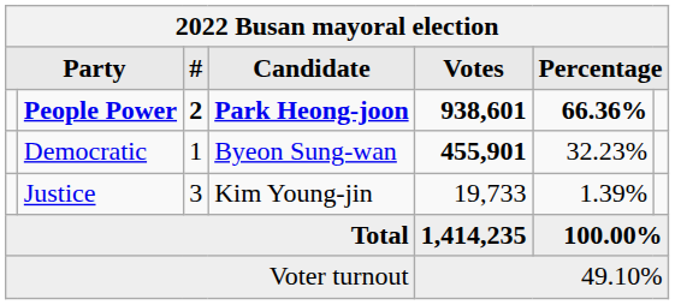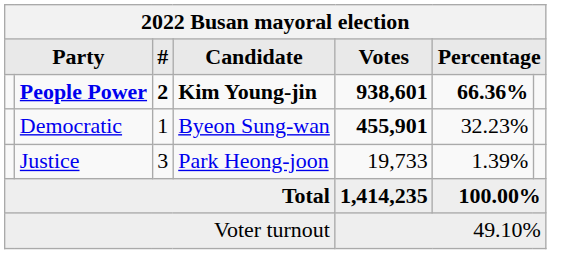People Power | Candidate: Park Heong-joon -> Kim Young-jin
Justice | Candidate: Kim Young-jin -> Park Heong-joon
